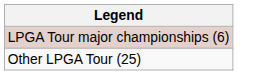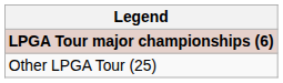row 2 | column 1: normal -> bold
